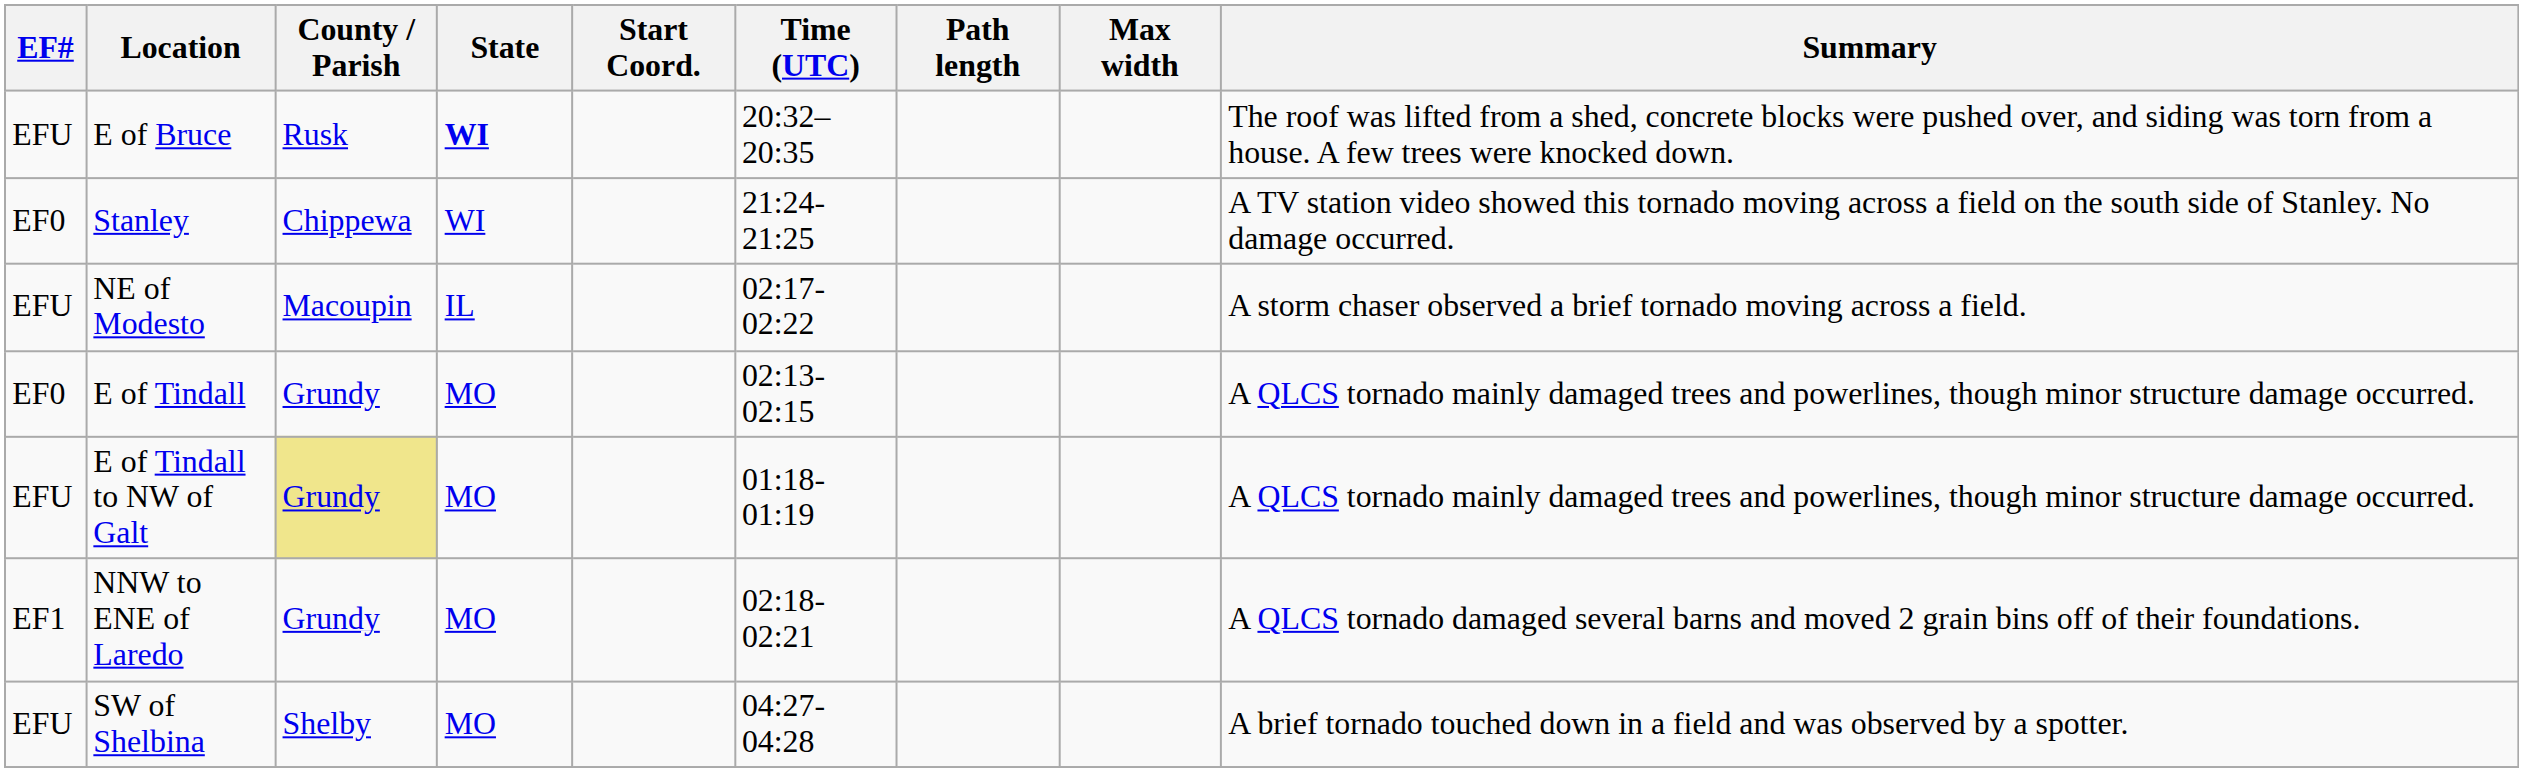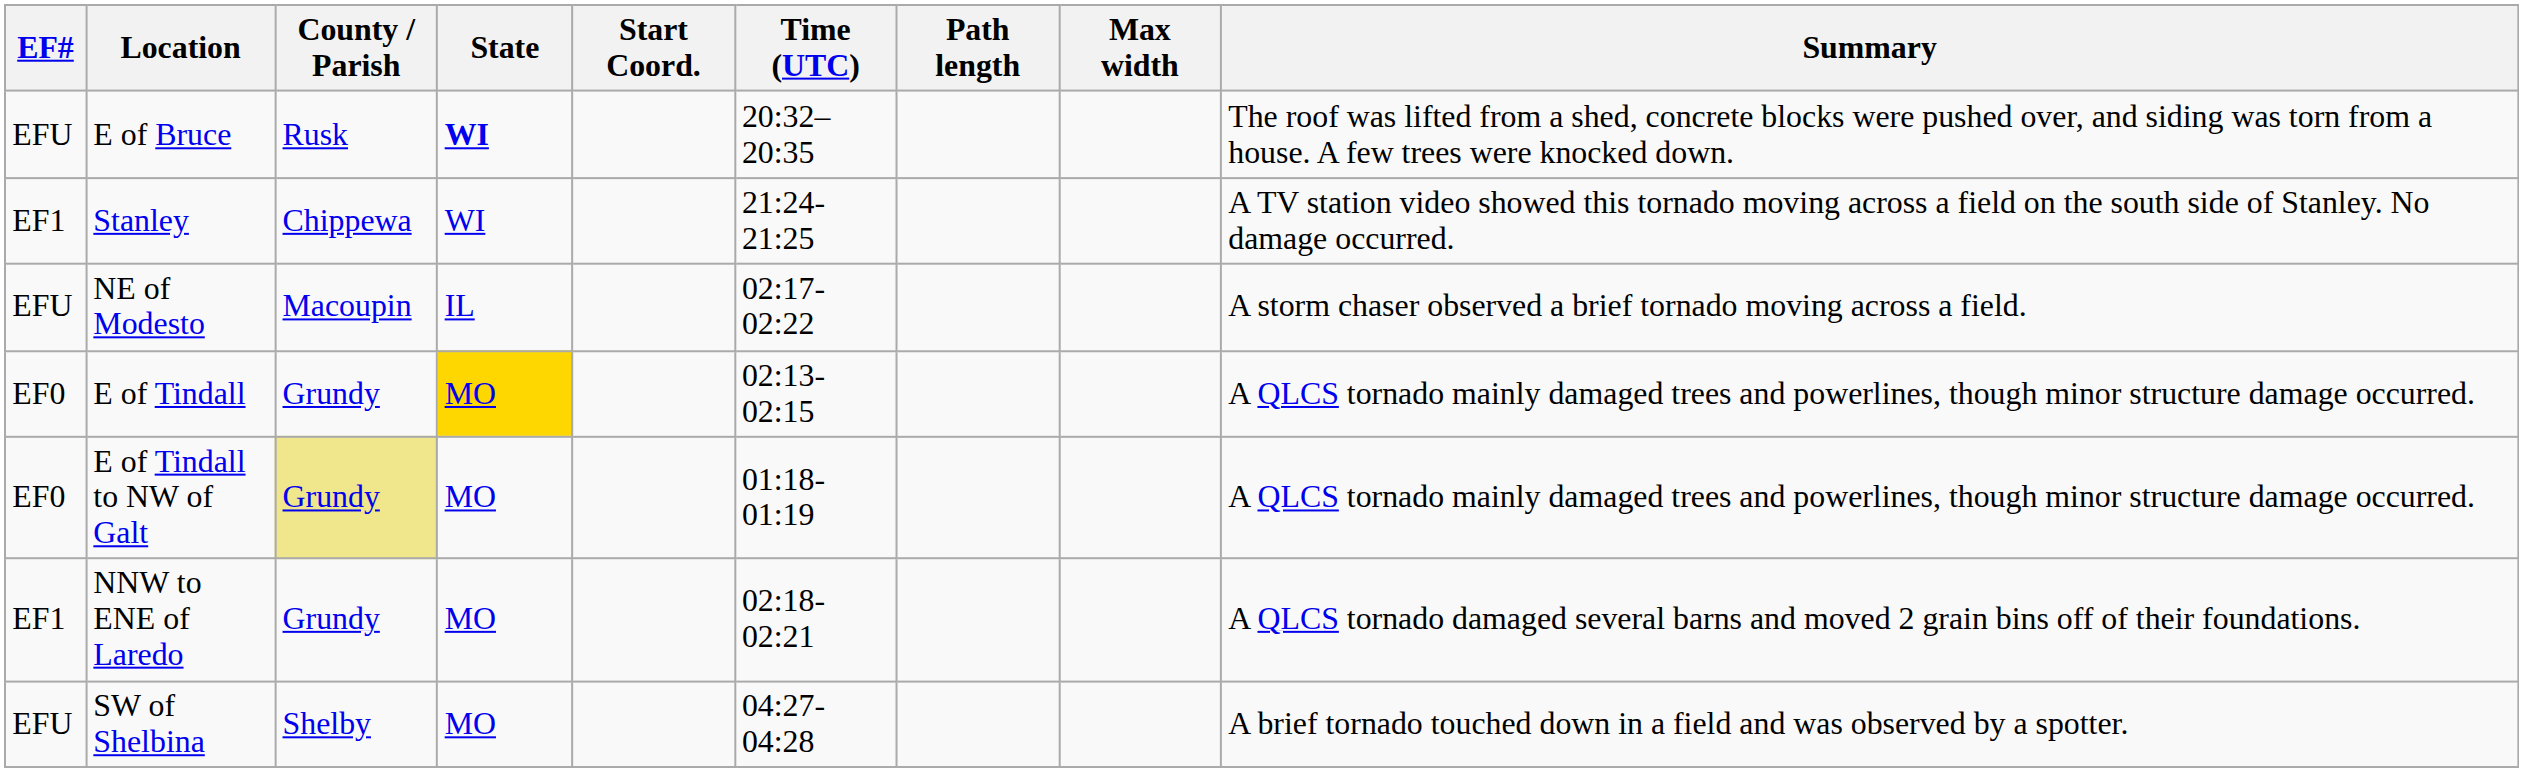Stanley | EF#: EF0 -> EF1
E of Tindall | State: no background -> gold background
E of Tindall to NW of Galt | EF#: EFU -> EF0
